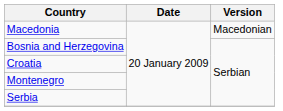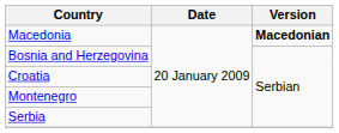Macedonia | Version: normal -> bold
